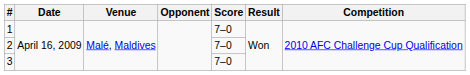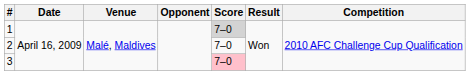1 | Score: no background -> lightgrey background
3 | Score: no background -> pink background
